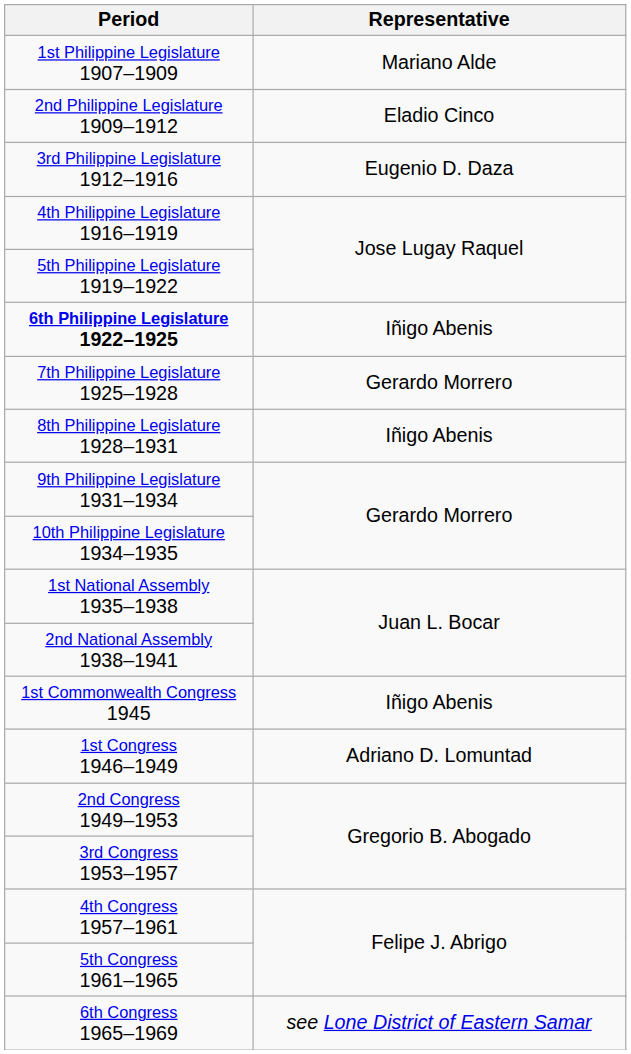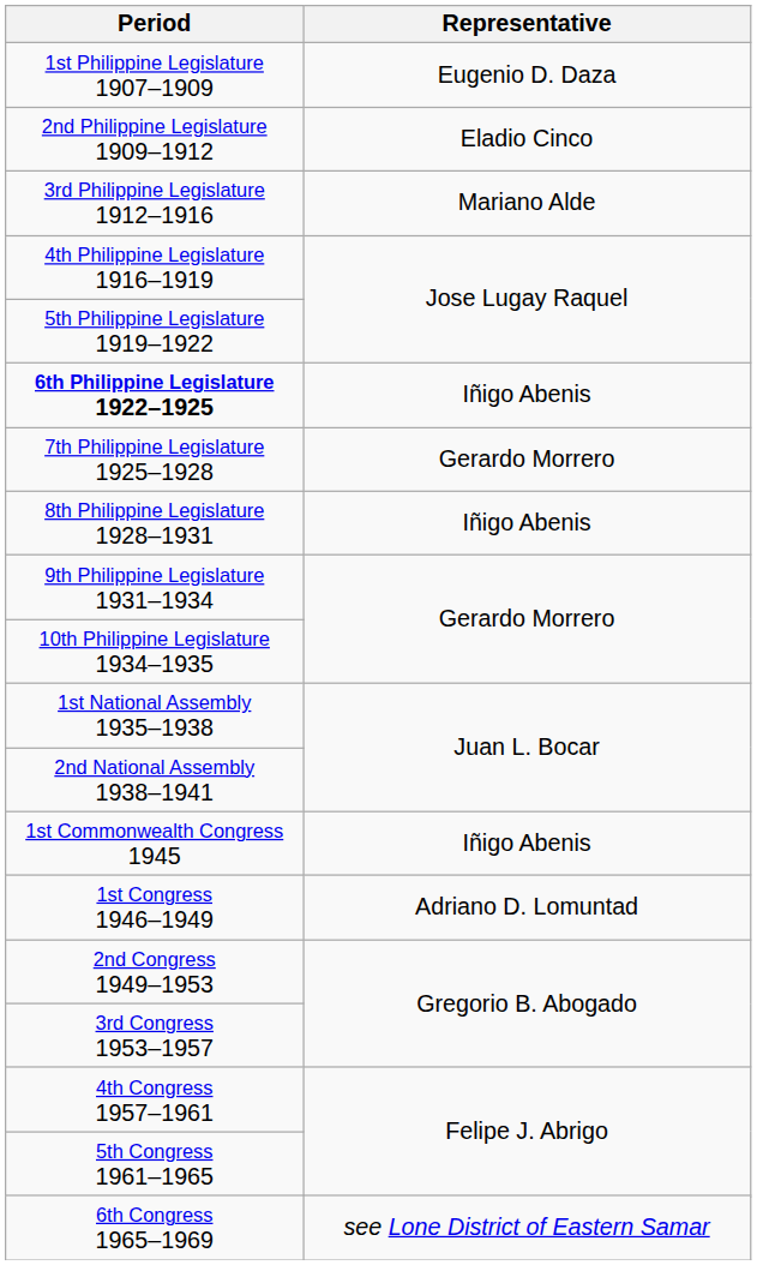row 2 | Representative: Mariano Alde -> Eugenio D. Daza
row 4 | Representative: Eugenio D. Daza -> Mariano Alde
